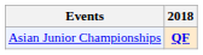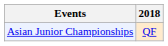Asian Junior Championships | 2018: bold -> normal
